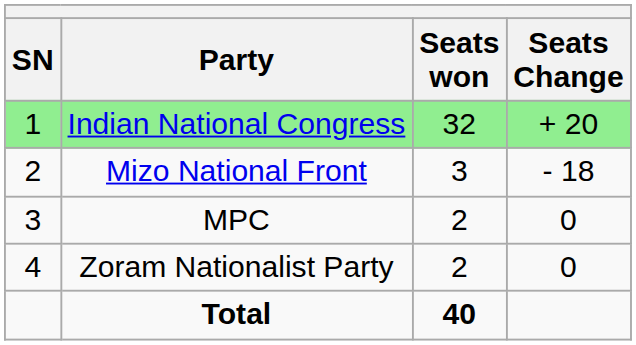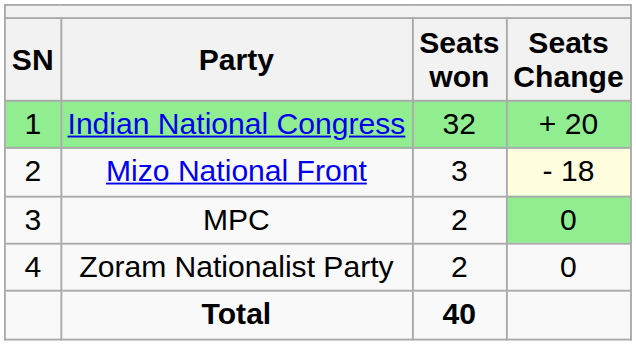Mizo National Front | Seats Change: no background -> lightyellow background
MPC | Seats Change: no background -> lightgreen background
